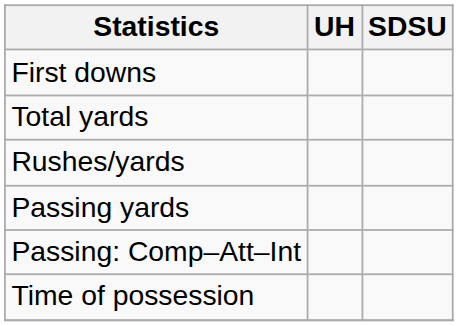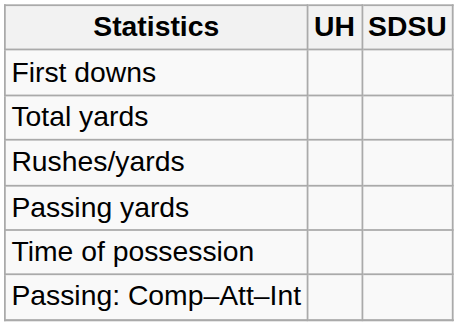rows swapped: Passing: Comp–Att–Int <-> Time of possession
